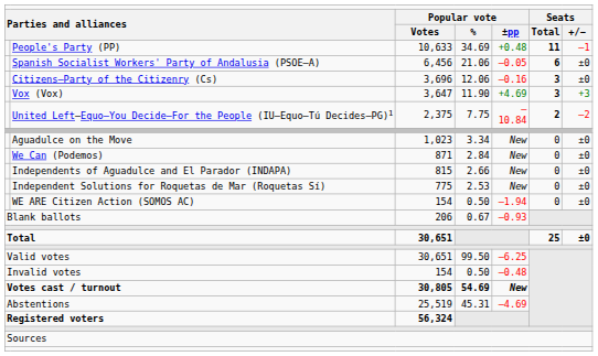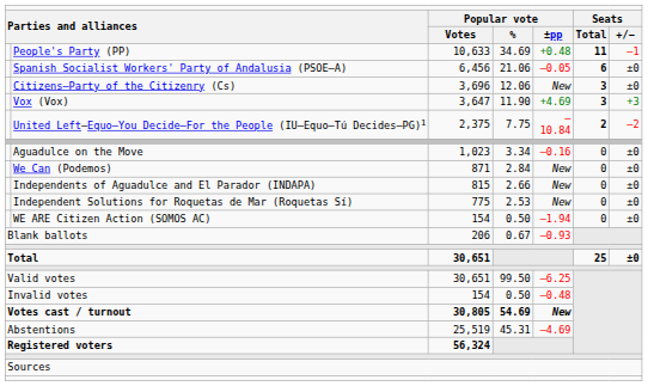Citizens–Party of the Citizenry (Cs) | column 5: –0.16 -> New
Aguadulce on the Move | column 5: New -> –0.16
